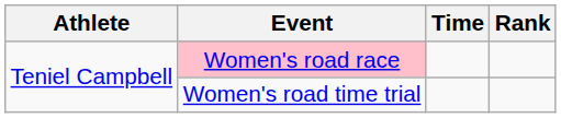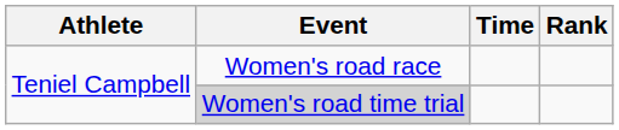Women's road race | Event: pink background -> no background
Women's road time trial | Event: no background -> lightgrey background
